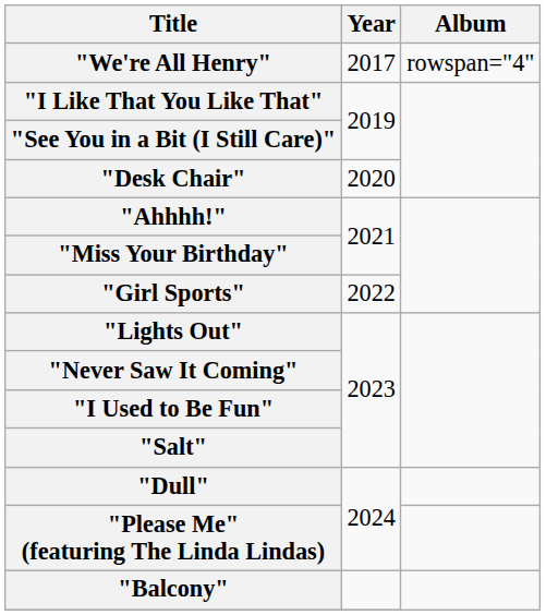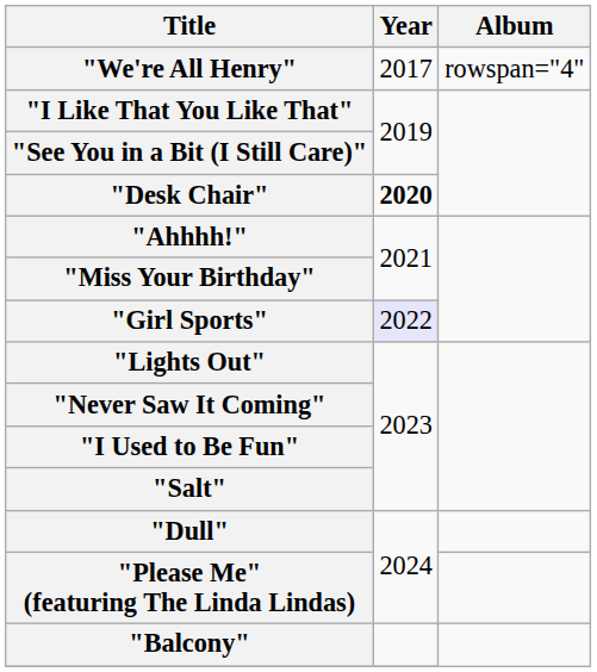"Desk Chair" | Year: normal -> bold
"Girl Sports" | Year: no background -> lavender background
